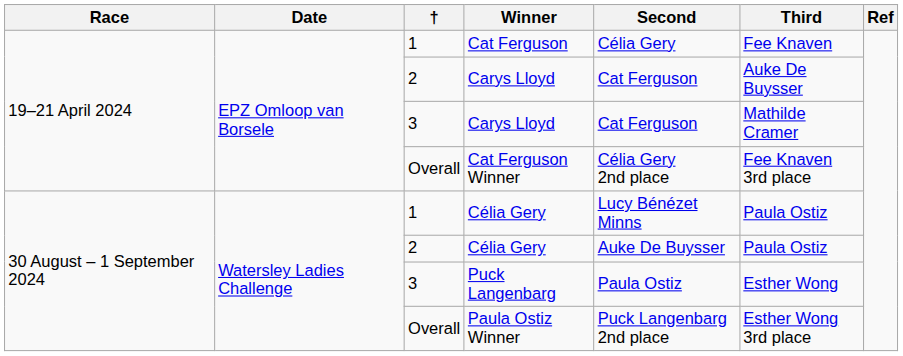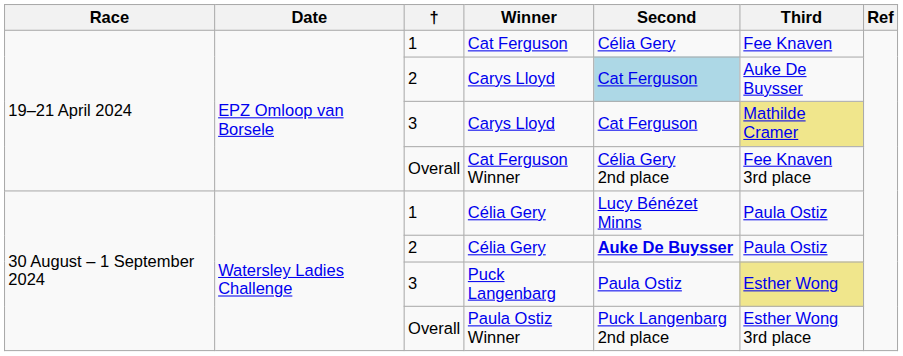2 / Carys Lloyd | Second: no background -> lightblue background
3 / Carys Lloyd | Third: no background -> khaki background
2 / Célia Gery | Second: normal -> bold
Puck Langenbarg | Third: no background -> khaki background
